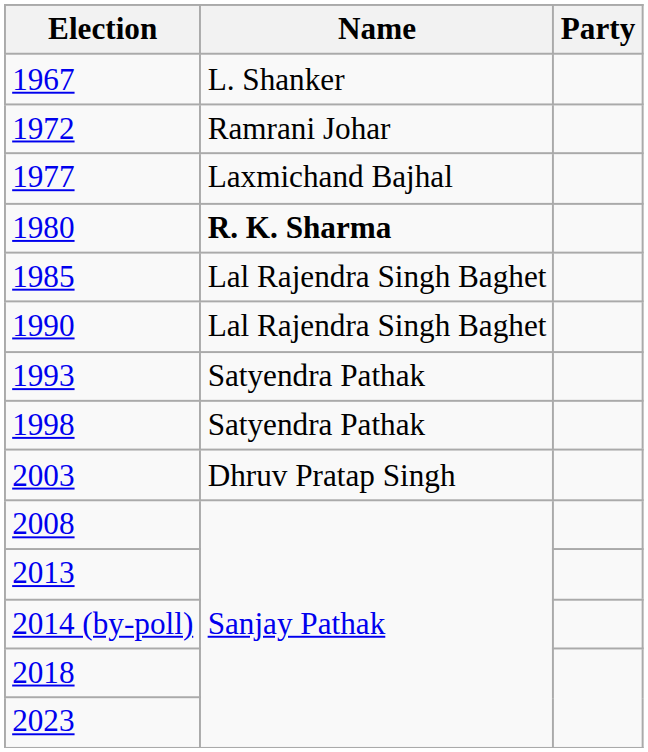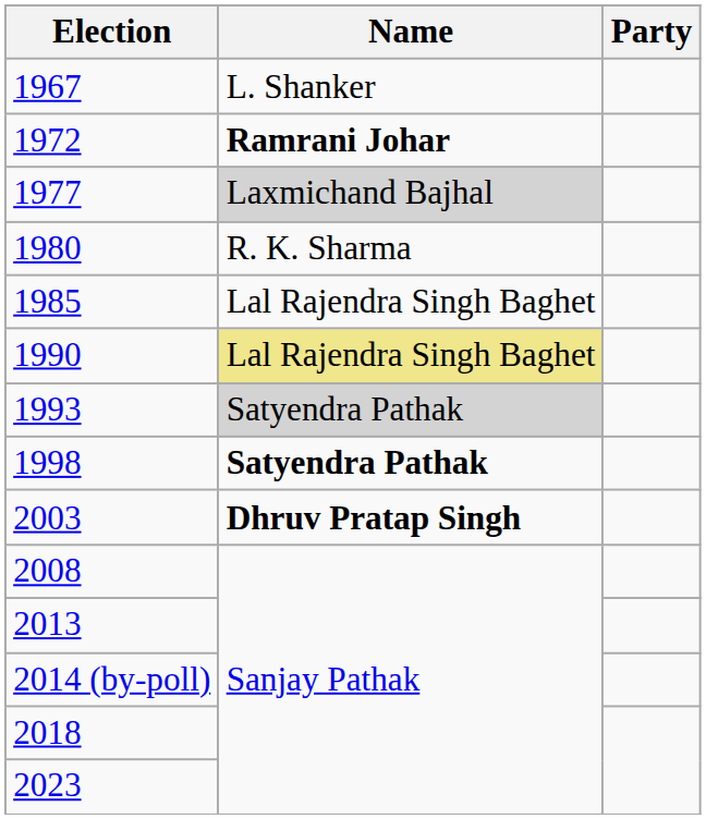1972 | Name: normal -> bold
1977 | Name: no background -> lightgrey background
1980 | Name: bold -> normal
1990 | Name: no background -> khaki background
1993 | Name: no background -> lightgrey background
1998 | Name: normal -> bold
2003 | Name: normal -> bold
